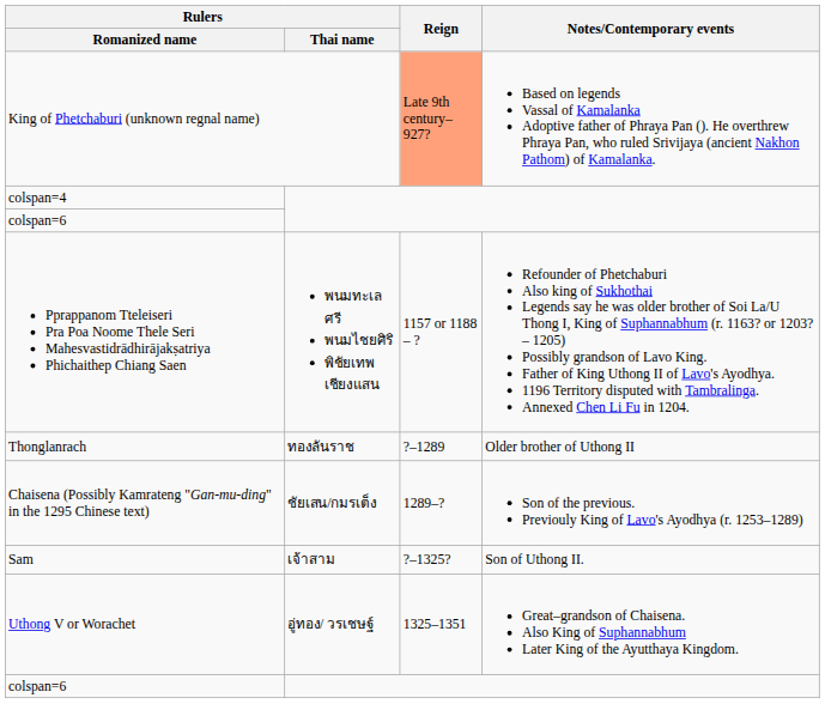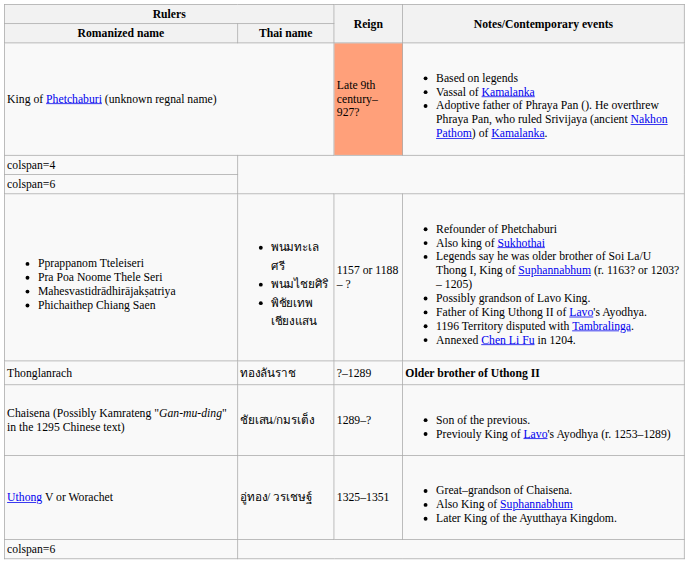Thonglanrach | Notes/Contemporary events: normal -> bold
- row: Sam | เจ้าสาม | ?–1325? | Son of Uthong II.
